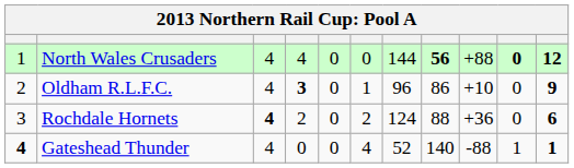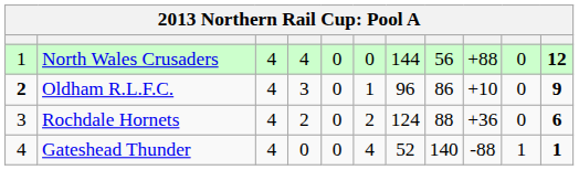North Wales Crusaders | column 8: bold -> normal
North Wales Crusaders | column 10: bold -> normal
Oldham R.L.F.C. | column 1: normal -> bold
Oldham R.L.F.C. | column 4: bold -> normal
Rochdale Hornets | column 3: bold -> normal
Gateshead Thunder | column 1: bold -> normal
